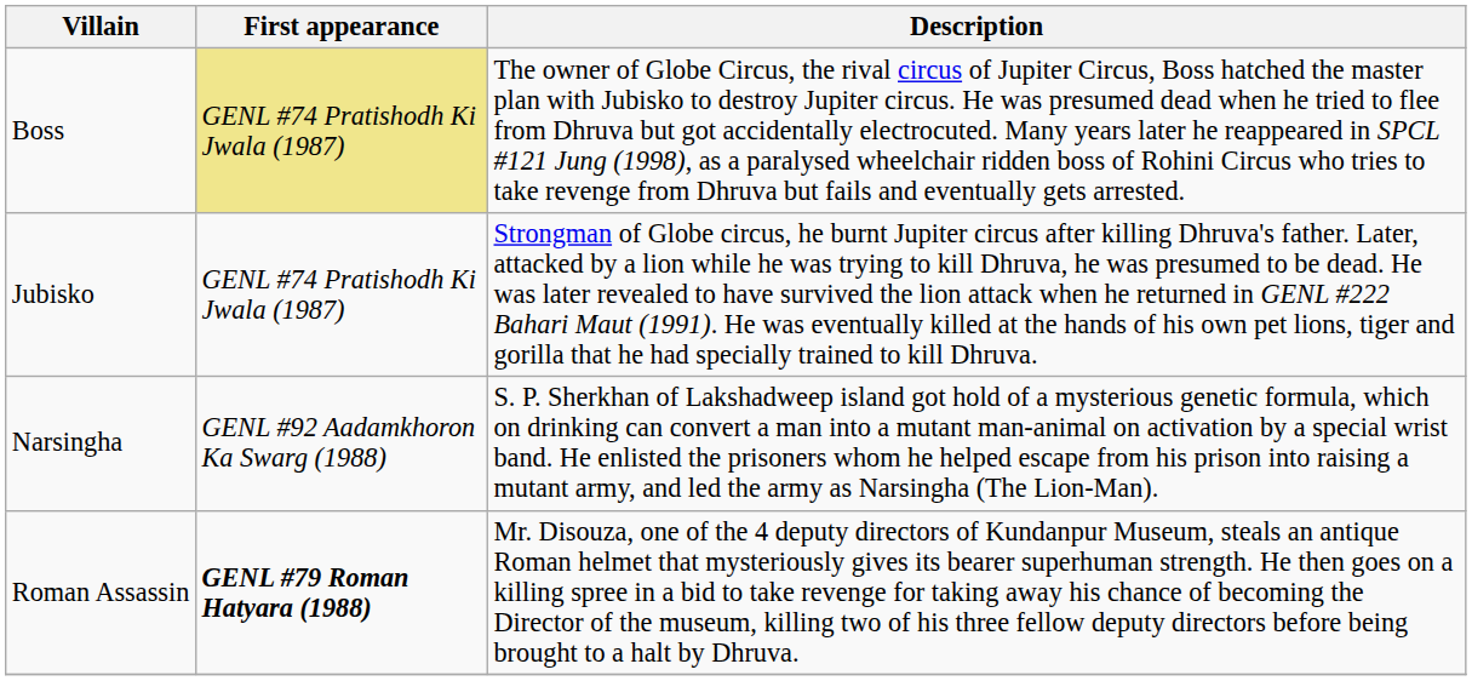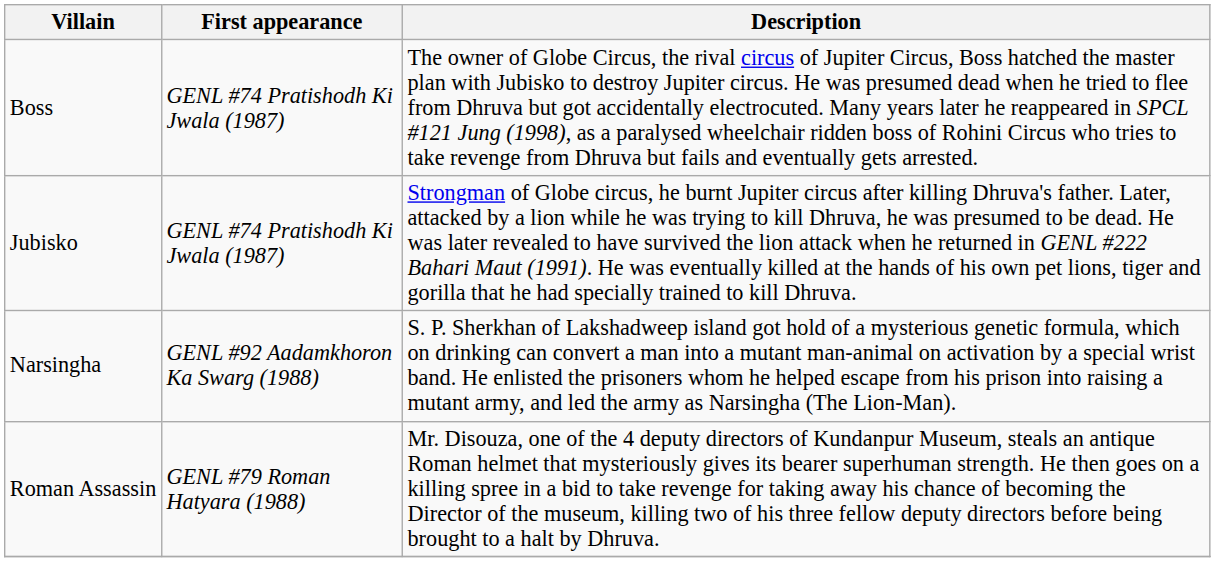Boss | First appearance: khaki background -> no background
Roman Assassin | First appearance: bold -> normal
